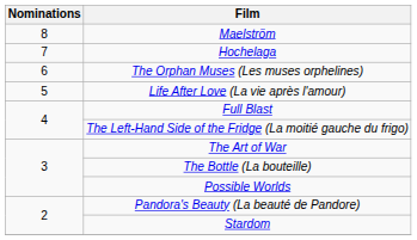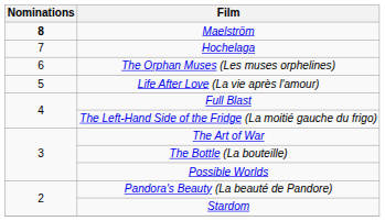Maelström | Nominations: normal -> bold
